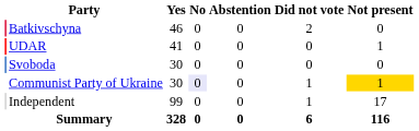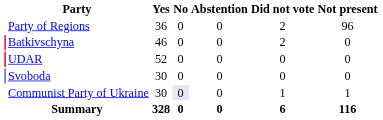+ row: Party of Regions | 36 | 0 | 0 | 2 | 96
UDAR | Yes: 41 -> 52
UDAR | Not present: 1 -> 0
Communist Party of Ukraine | Not present: gold background -> no background
- row: Independent | 99 | 0 | 0 | 1 | 17
